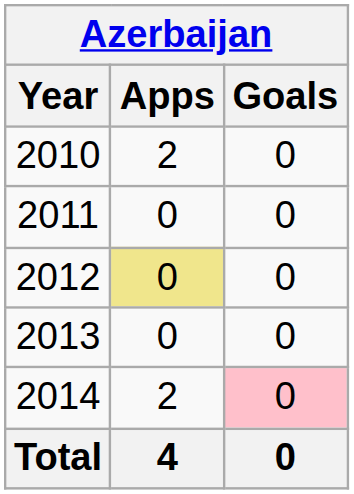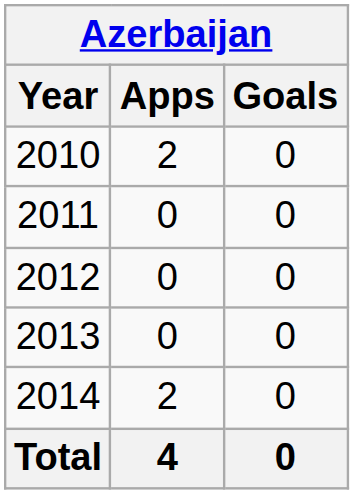2012 | Apps: khaki background -> no background
2014 | Goals: pink background -> no background
